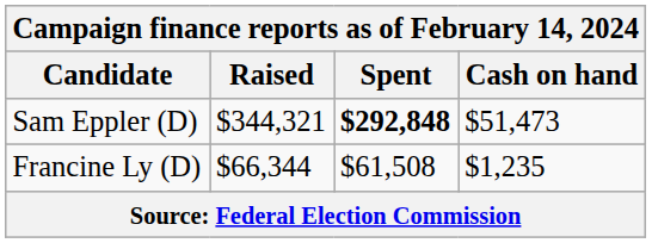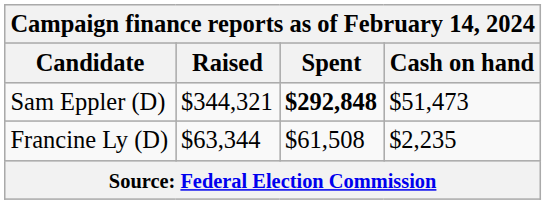Francine Ly (D) | Raised: $66,344 -> $63,344
Francine Ly (D) | Cash on hand: $1,235 -> $2,235
